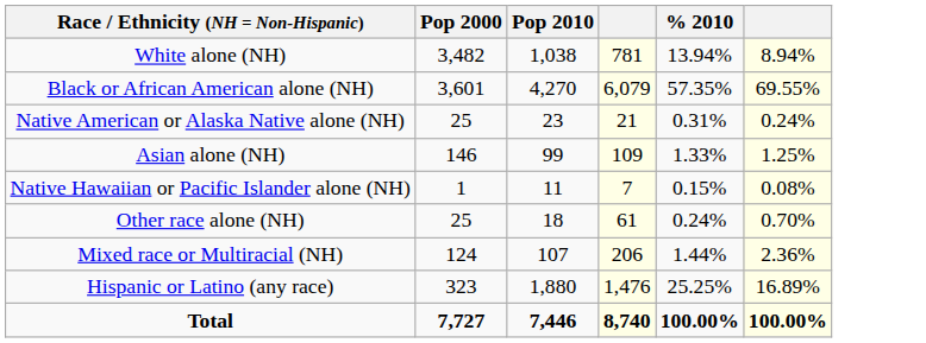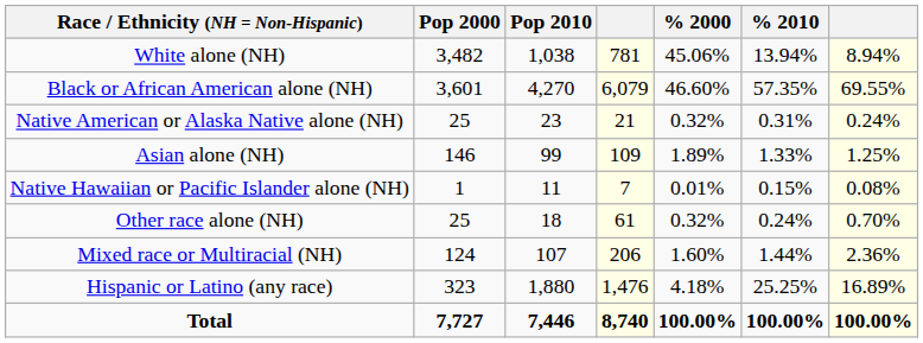+ column: % 2000 | 45.06% | 46.60% | 0.32% | 1.89% | 0.01% | 0.32% | 1.60% | 4.18% | 100.00%
